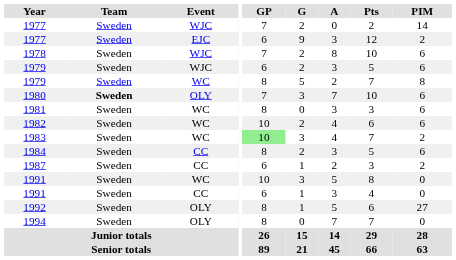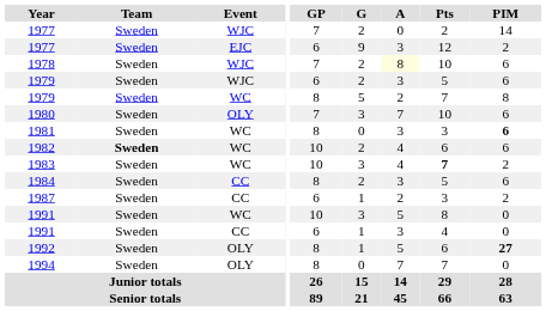1978 | A: no background -> lightyellow background
1980 | Team: bold -> normal
1981 | PIM: normal -> bold
1982 | Team: normal -> bold
1983 | GP: lightgreen background -> no background
1983 | Pts: normal -> bold
1992 | PIM: normal -> bold
